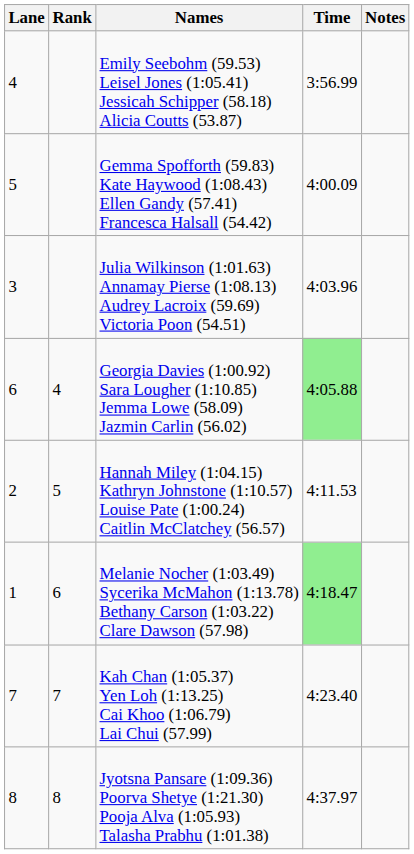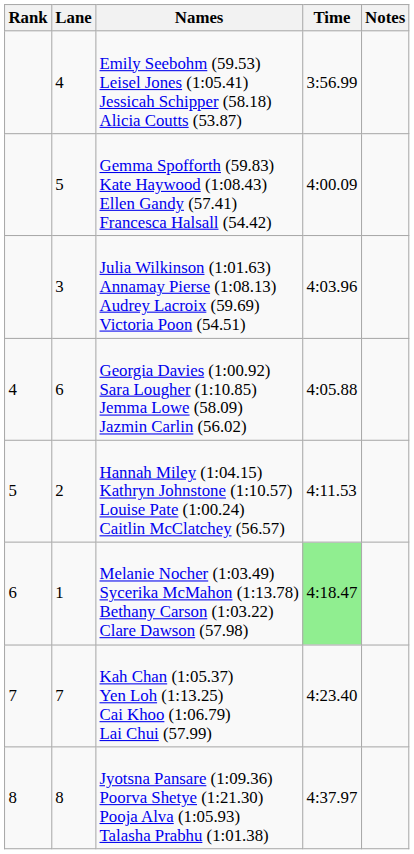columns swapped: Rank <-> Lane
row 5 | Time: lightgreen background -> no background
